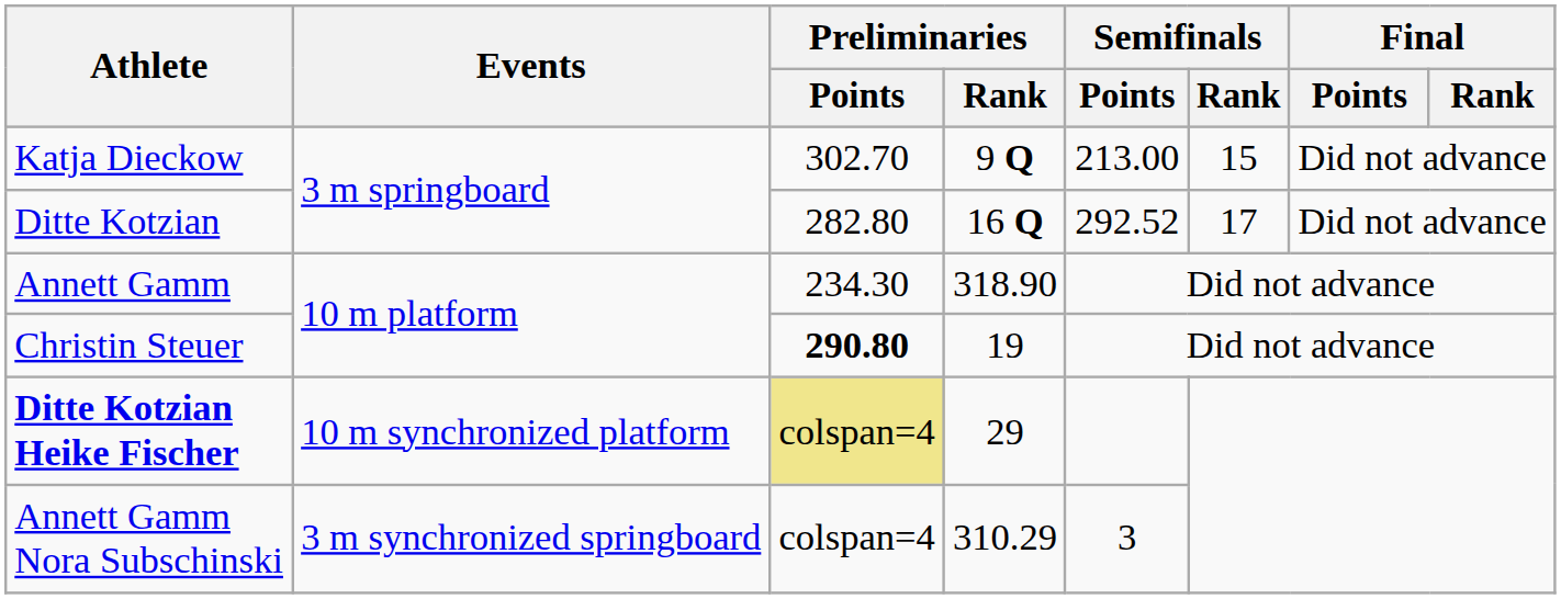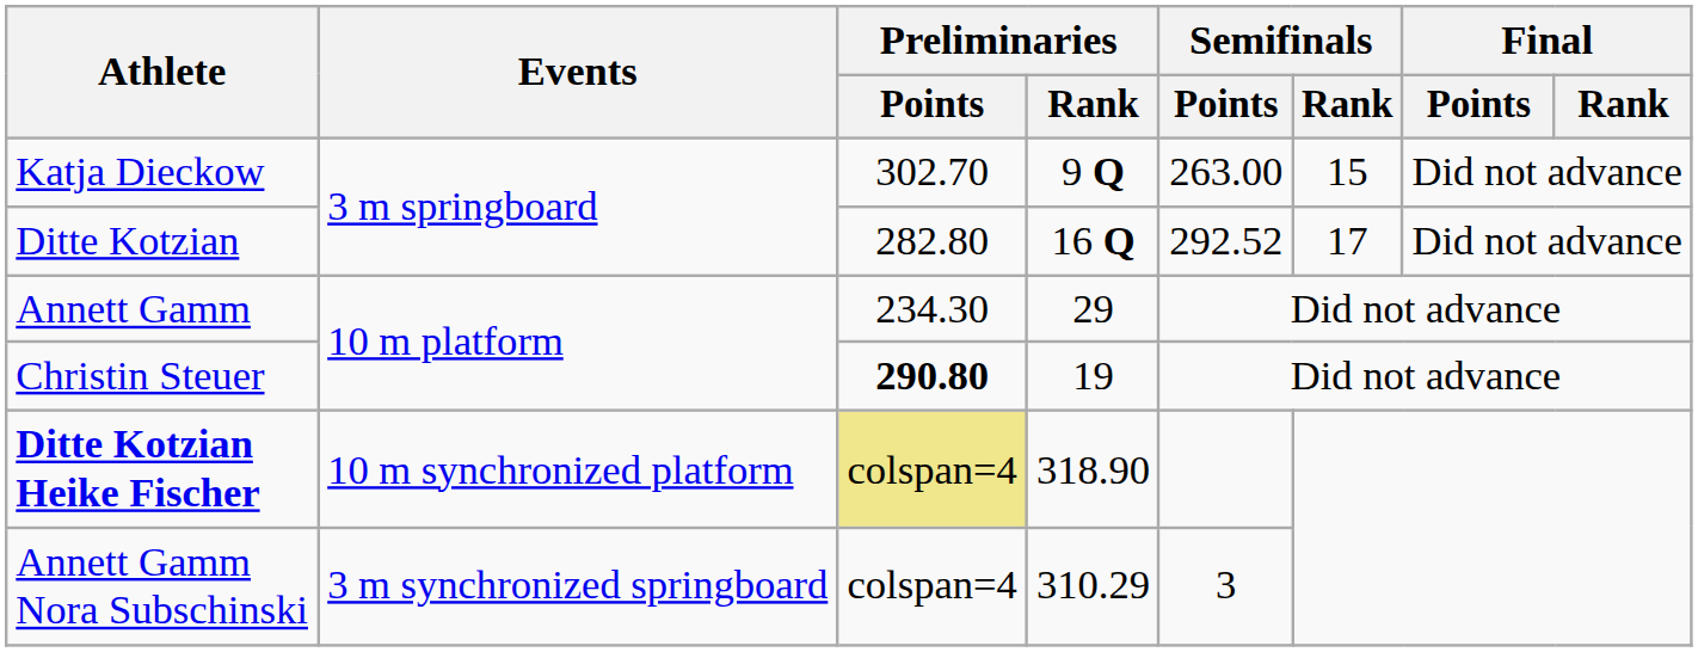Katja Dieckow | Semifinals / Points: 213.00 -> 263.00
Annett Gamm | Preliminaries / Rank: 318.90 -> 29
Ditte Kotzian Heike Fischer | Preliminaries / Rank: 29 -> 318.90
